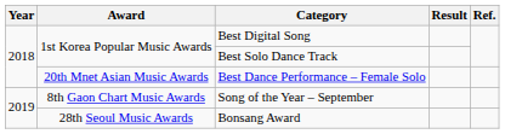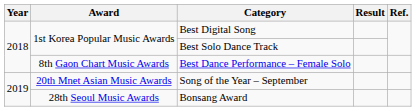Best Dance Performance – Female Solo | Award: 20th Mnet Asian Music Awards -> 8th Gaon Chart Music Awards
Song of the Year – September | Award: 8th Gaon Chart Music Awards -> 20th Mnet Asian Music Awards
